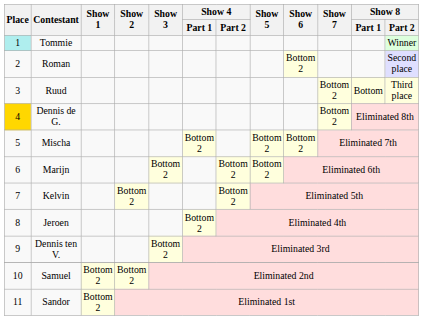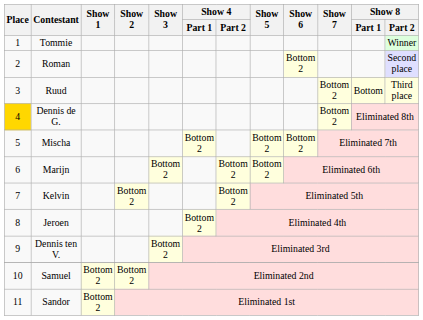Tommie | Place: paleturquoise background -> no background
